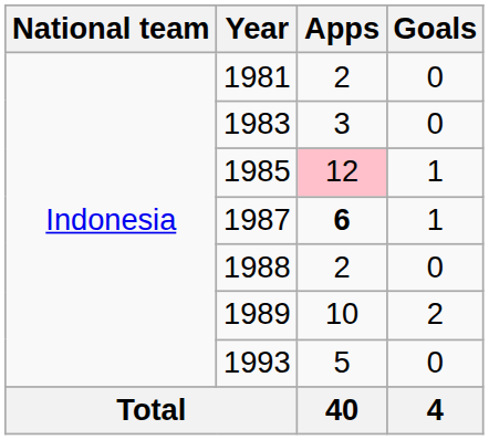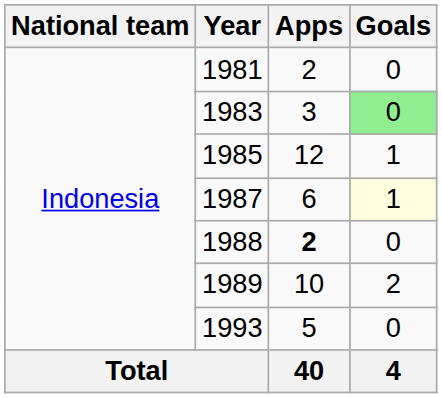1983 | Goals: no background -> lightgreen background
1985 | Apps: pink background -> no background
1987 | Apps: bold -> normal
1987 | Goals: no background -> lightyellow background
1988 | Apps: normal -> bold
